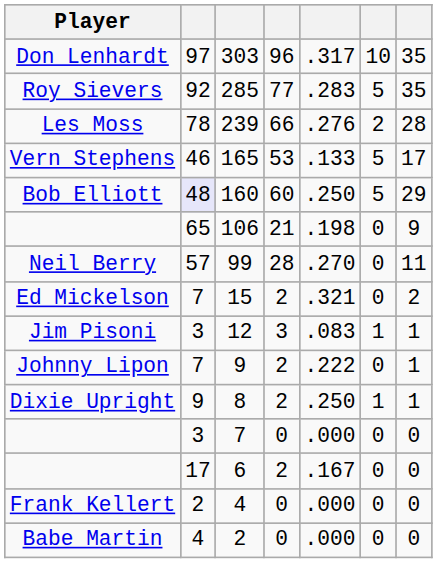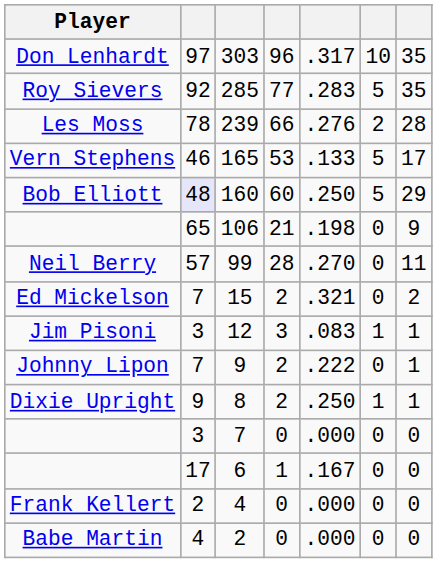6 | column 4: 2 -> 1
